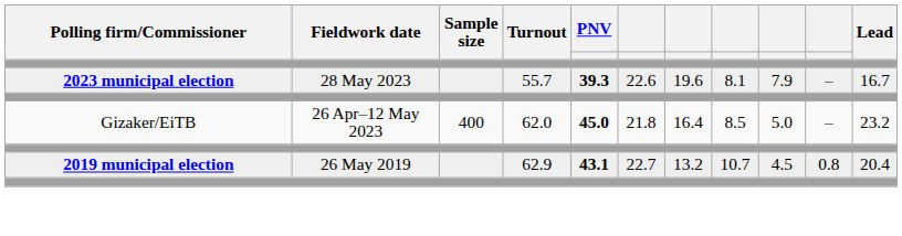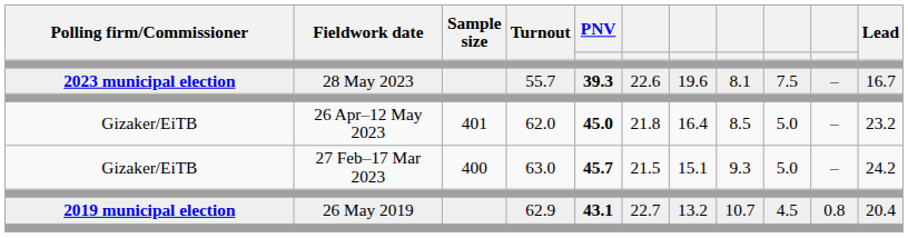28 May 2023 | column 9: 7.9 -> 7.5
26 Apr–12 May 2023 | Sample size: 400 -> 401
+ row: Gizaker/EiTB | 27 Feb–17 Mar 2023 | 400 | 63.0 | 45.7 | 21.5 | 15.1 | 9.3 | 5.0 | – | 24.2
